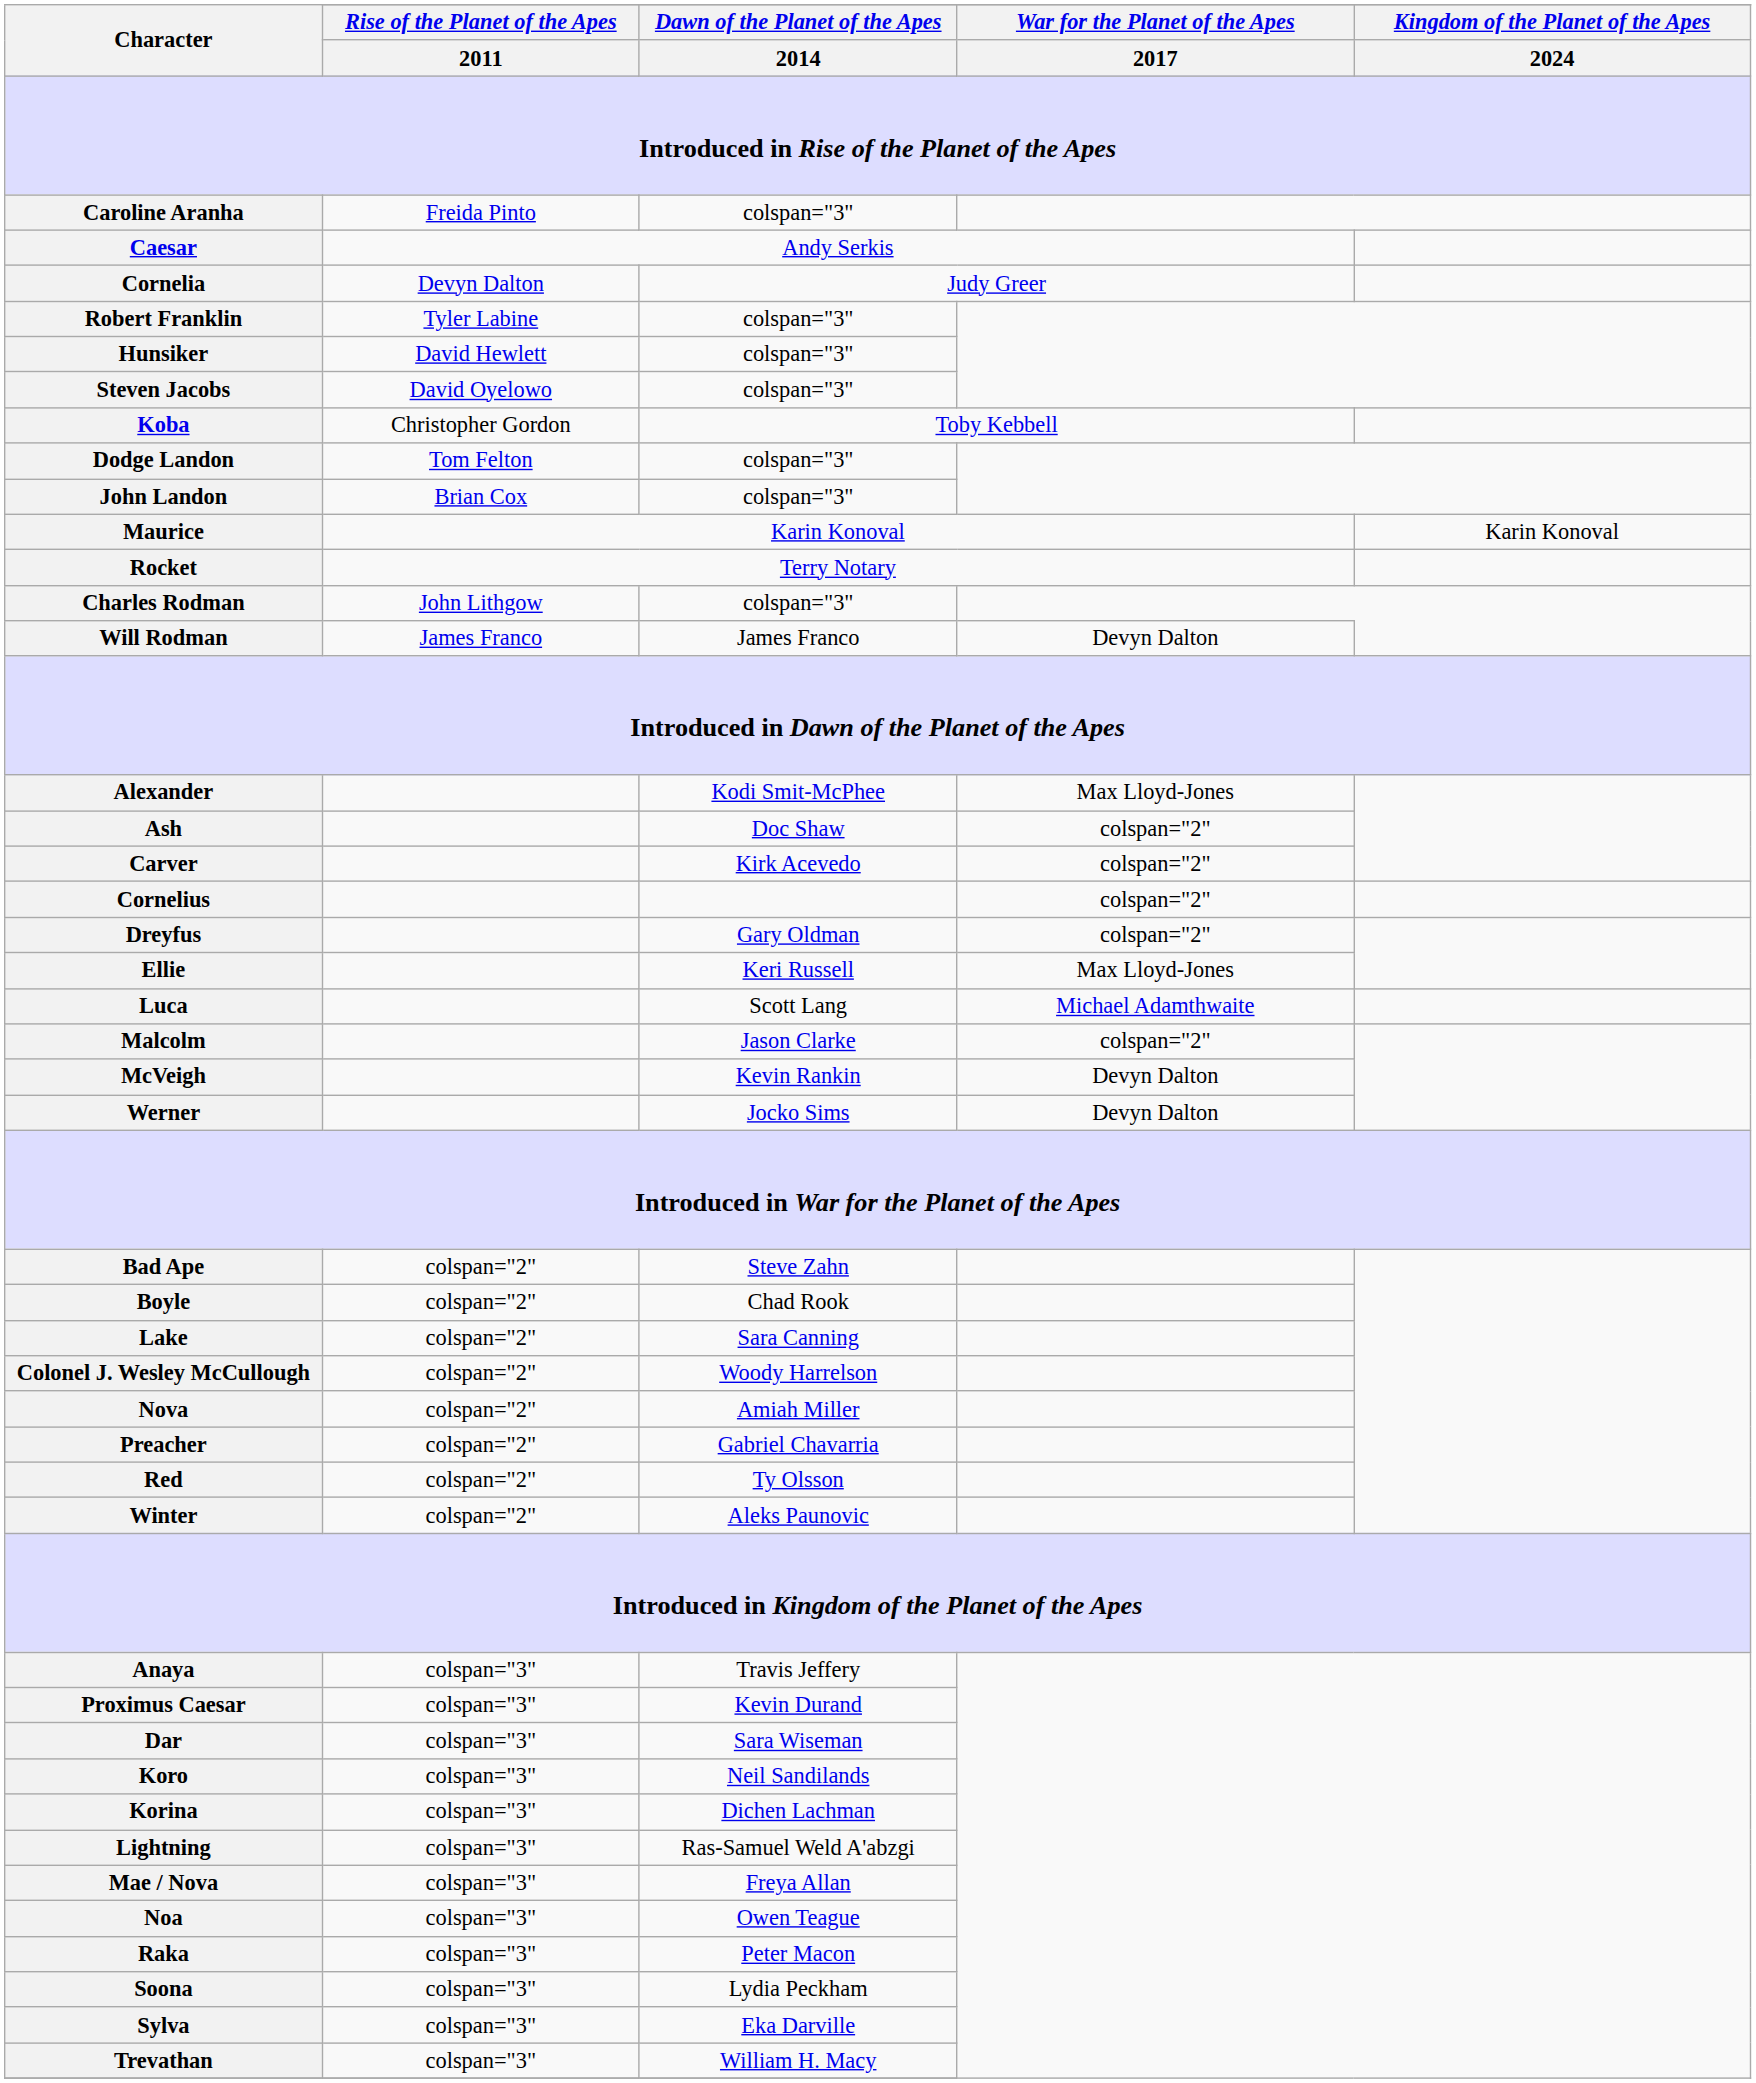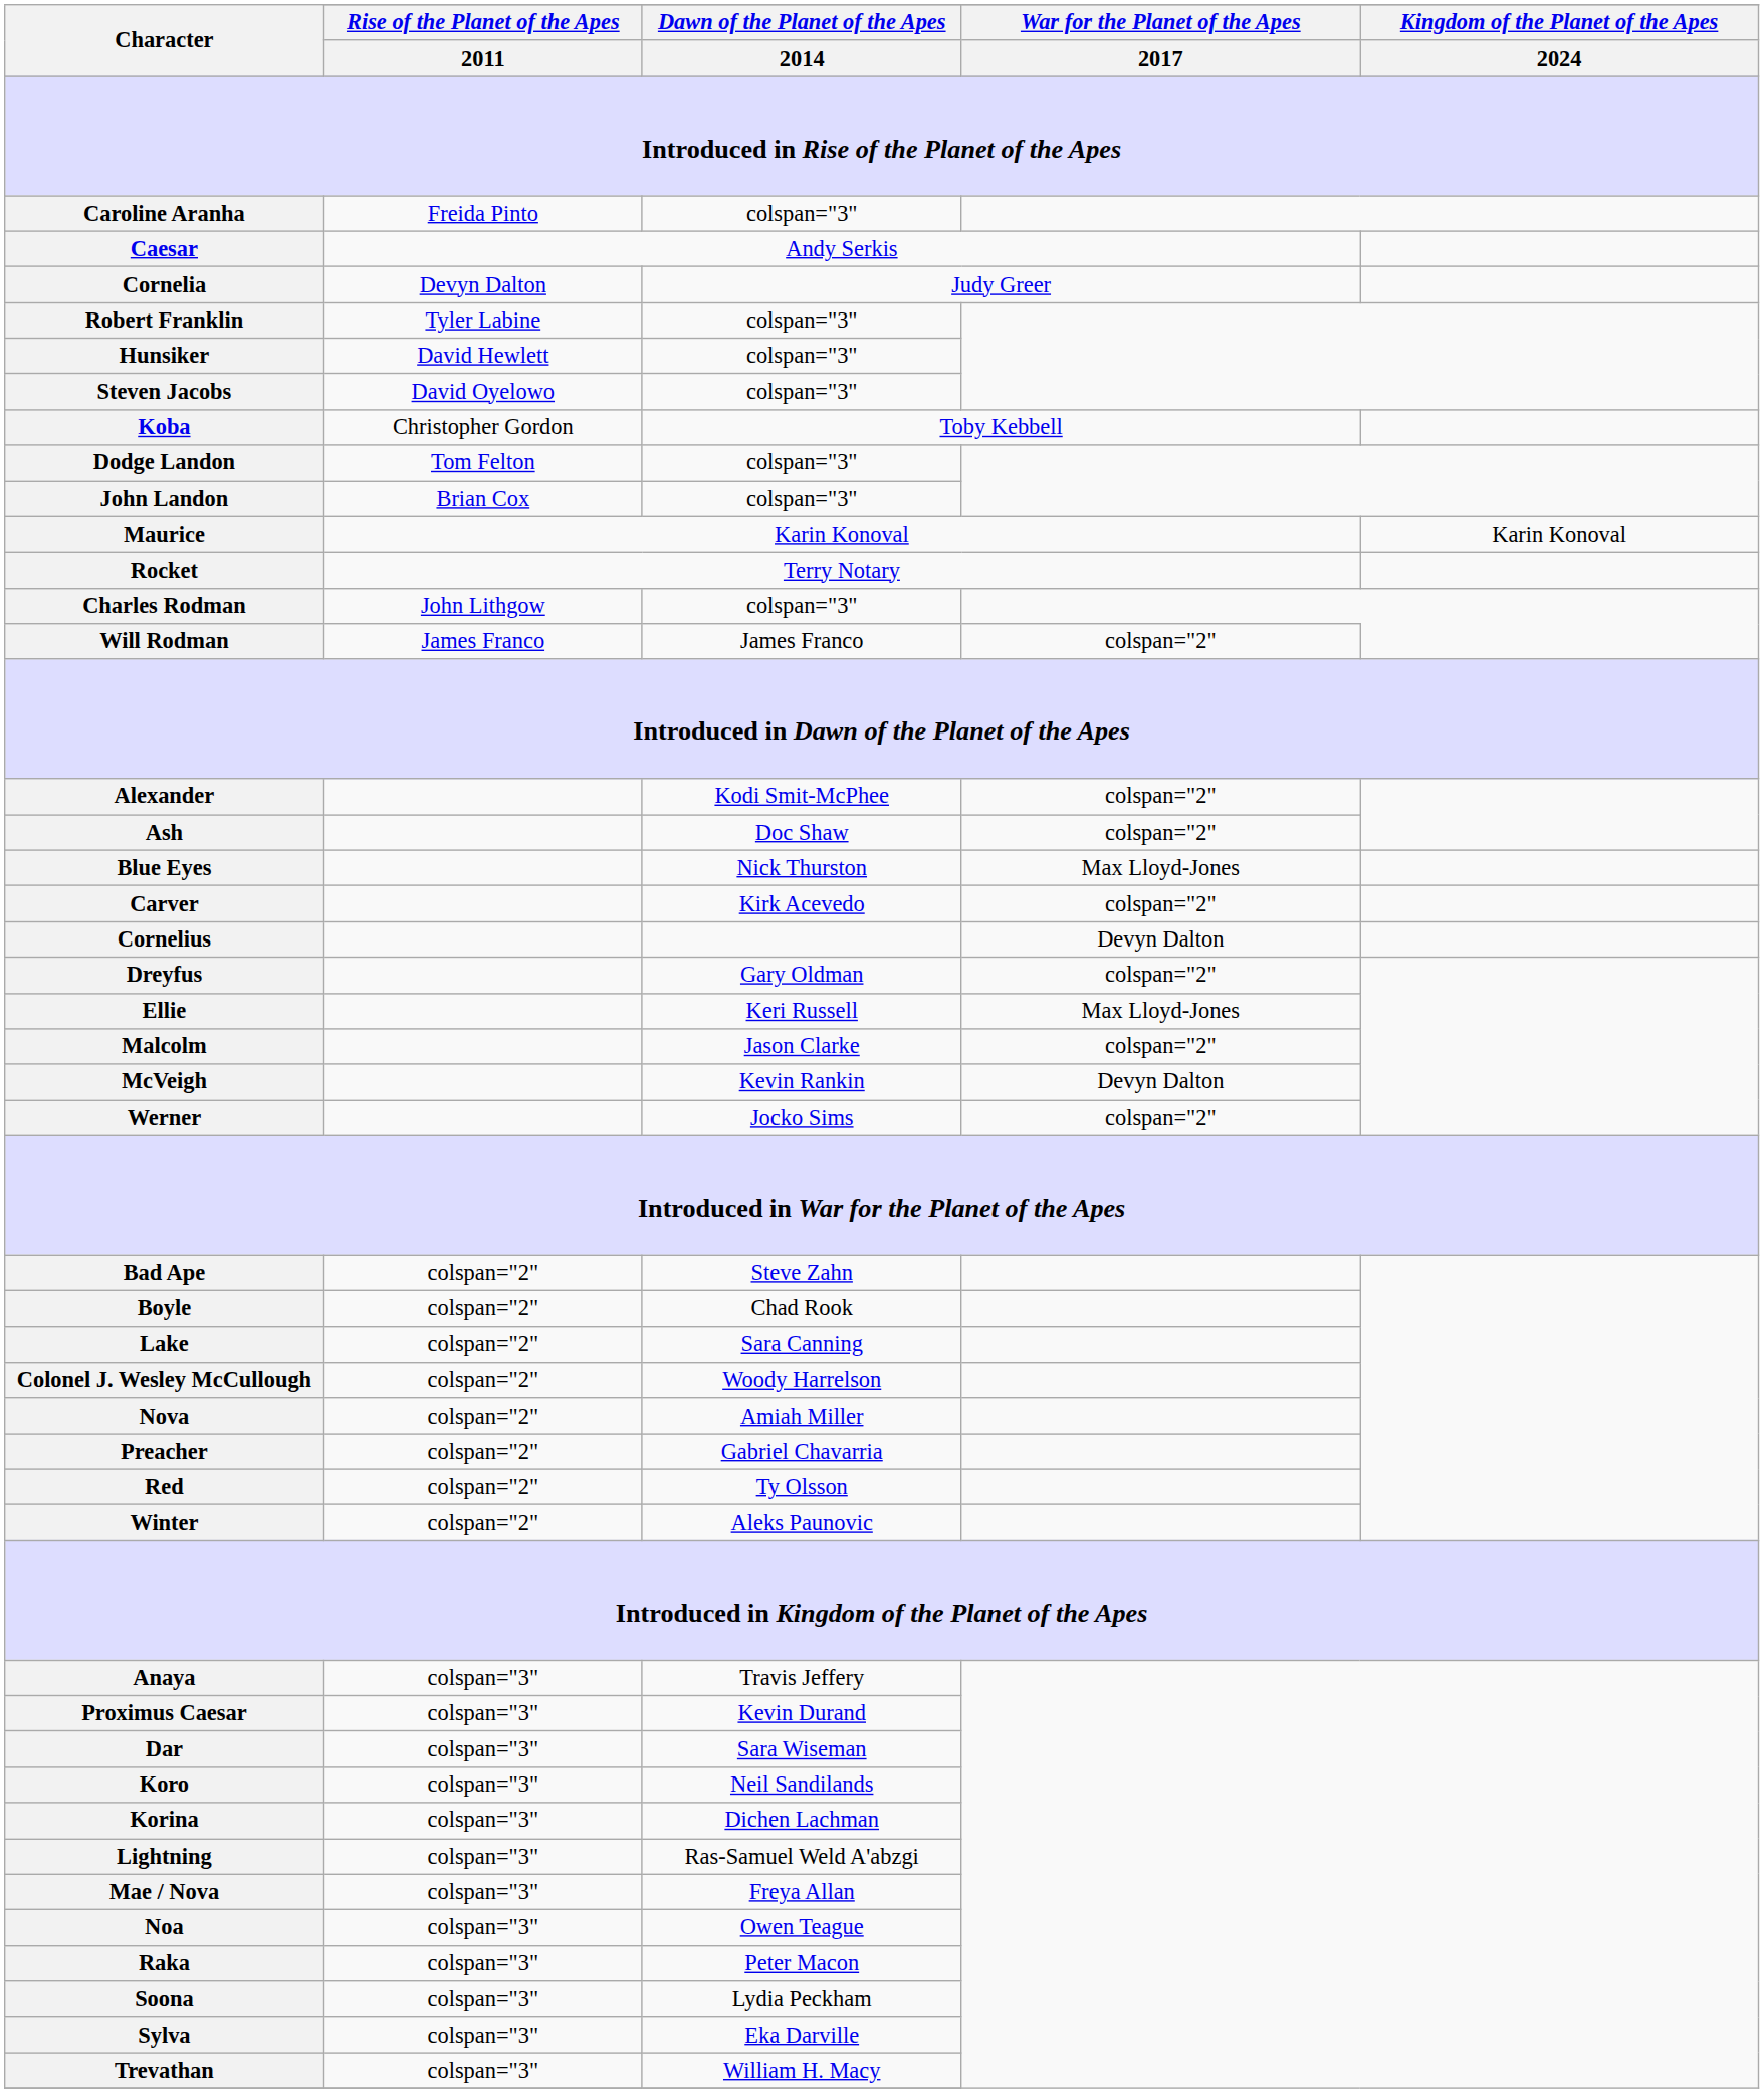Will Rodman | War for the Planet of the Apes / 2017: Devyn Dalton -> colspan="2"
Alexander | War for the Planet of the Apes / 2017: Max Lloyd-Jones -> colspan="2"
+ row: Blue Eyes | Nick Thurston | Max Lloyd-Jones
Cornelius | War for the Planet of the Apes / 2017: colspan="2" -> Devyn Dalton
- row: Luca | Scott Lang | Michael Adamthwaite
Werner | War for the Planet of the Apes / 2017: Devyn Dalton -> colspan="2"
